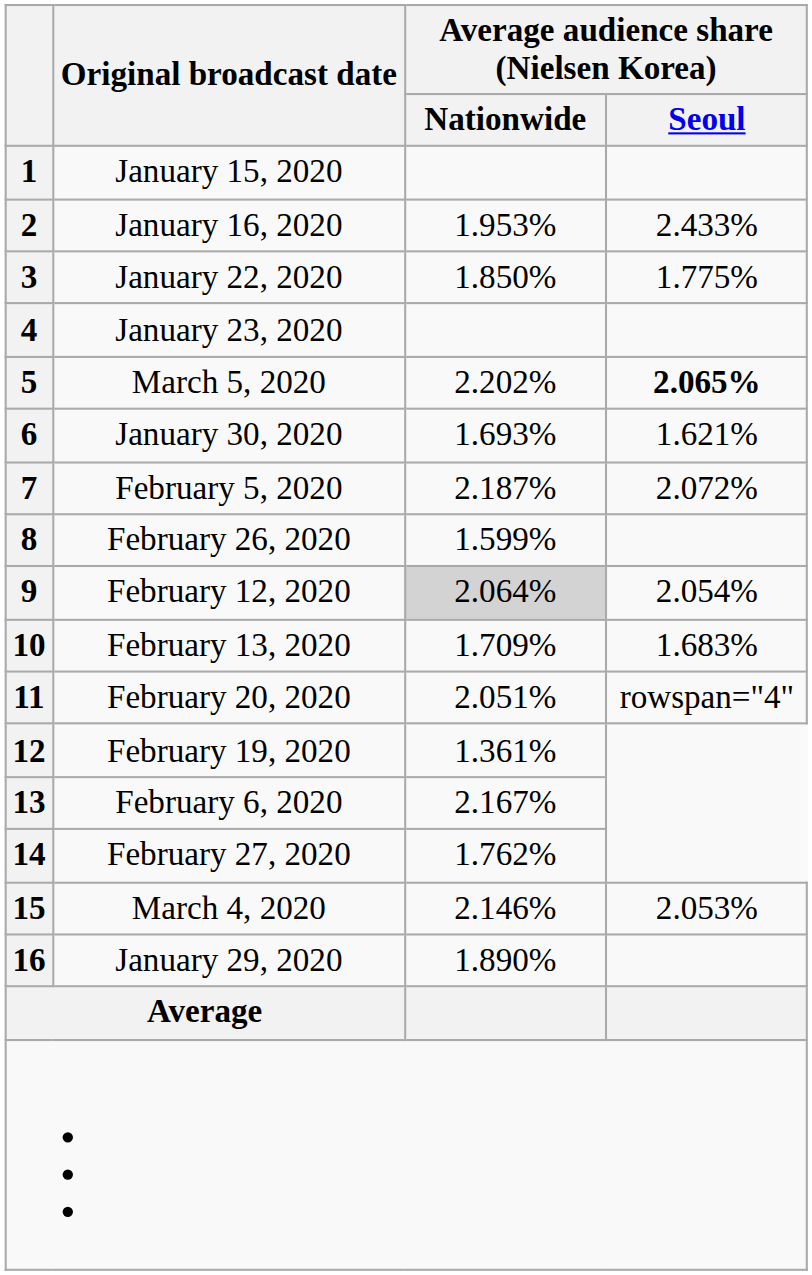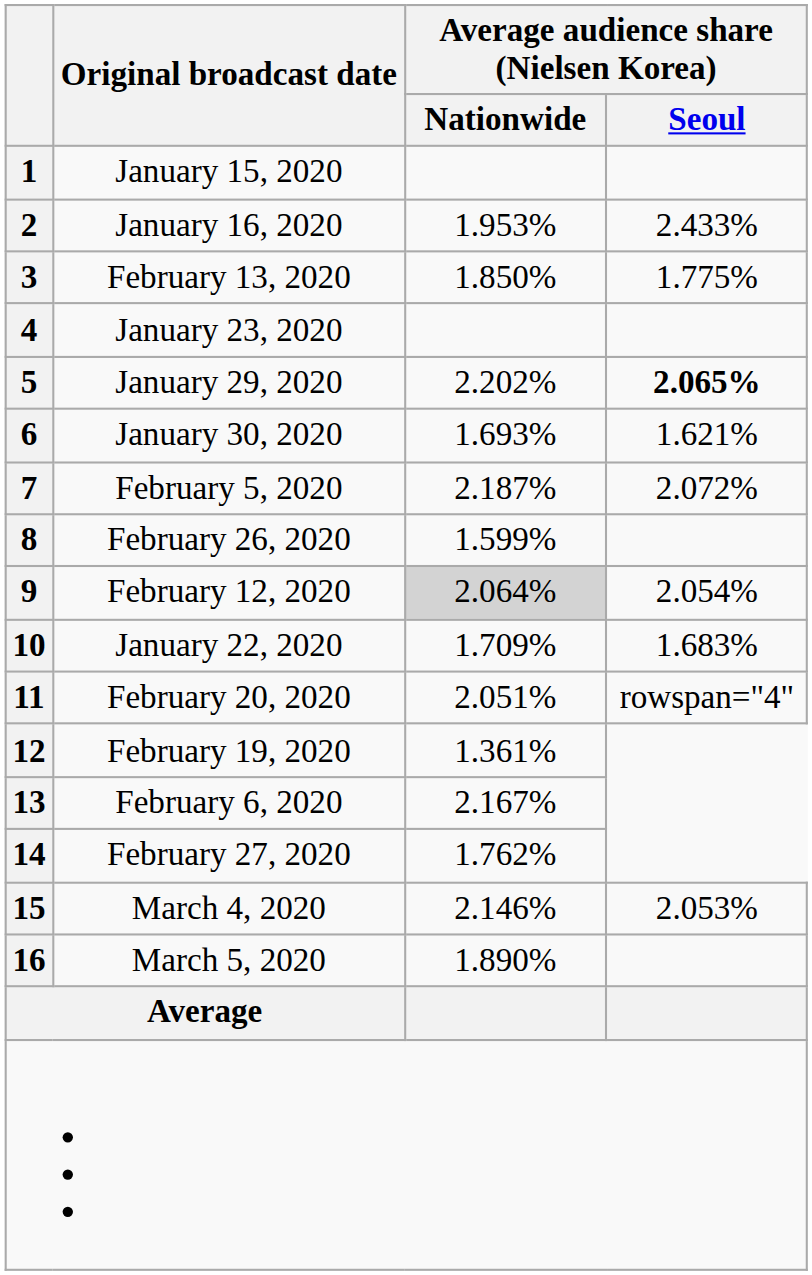3 | Original broadcast date: January 22, 2020 -> February 13, 2020
5 | Original broadcast date: March 5, 2020 -> January 29, 2020
10 | Original broadcast date: February 13, 2020 -> January 22, 2020
16 | Original broadcast date: January 29, 2020 -> March 5, 2020
